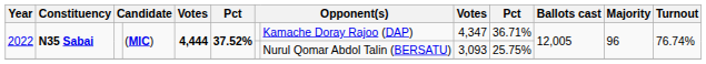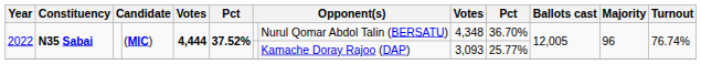row 2 | column 8: Kamache Doray Rajoo (DAP) -> Nurul Qomar Abdol Talin (BERSATU)
row 2 | column 9: 4,347 -> 4,348
row 2 | column 10: 36.71% -> 36.70%
row 3 | column 8: Nurul Qomar Abdol Talin (BERSATU) -> Kamache Doray Rajoo (DAP)
row 3 | column 10: 25.75% -> 25.77%
